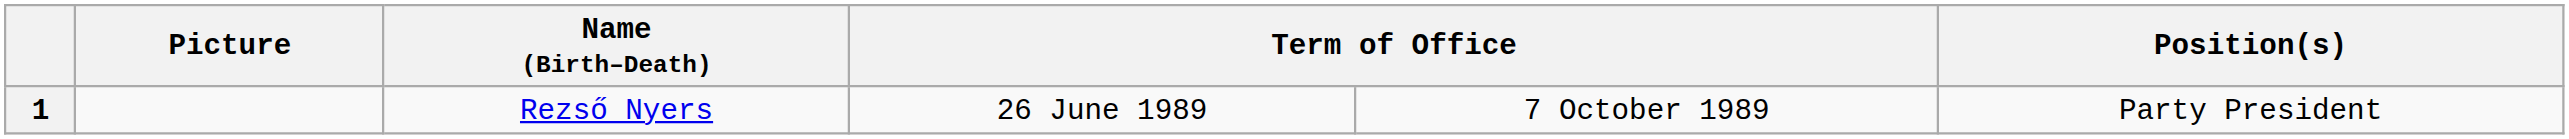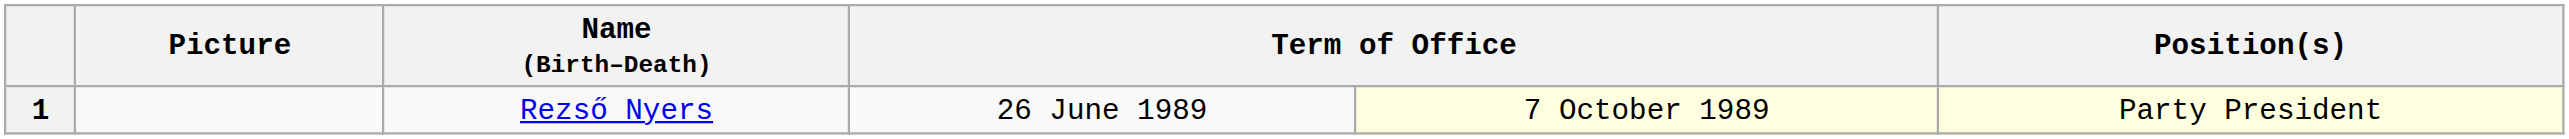1 | column 5: no background -> lightyellow background
1 | Position(s): no background -> lightyellow background
